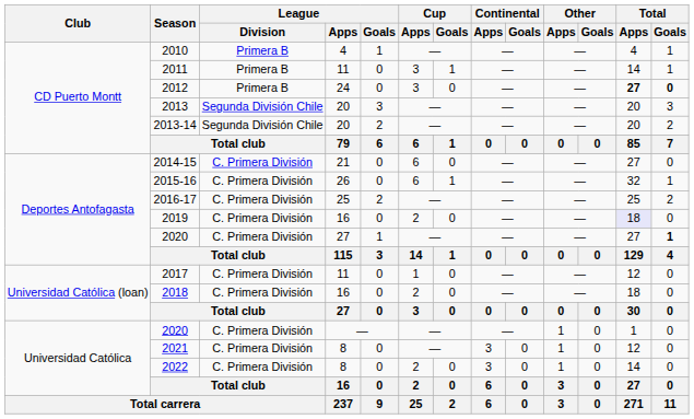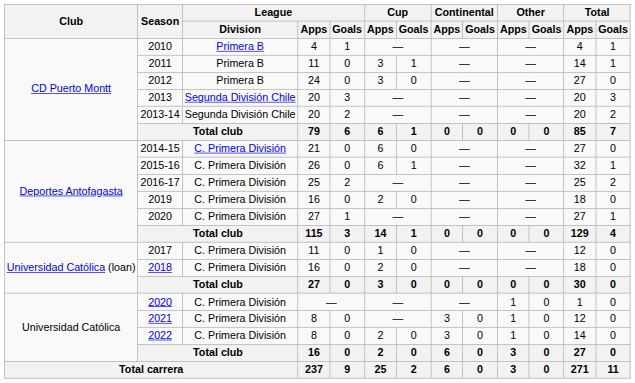2012 | Total / Apps: bold -> normal
2012 | Total / Goals: bold -> normal
2019 | Total / Apps: lavender background -> no background
2020 / 27 | Total / Goals: bold -> normal
